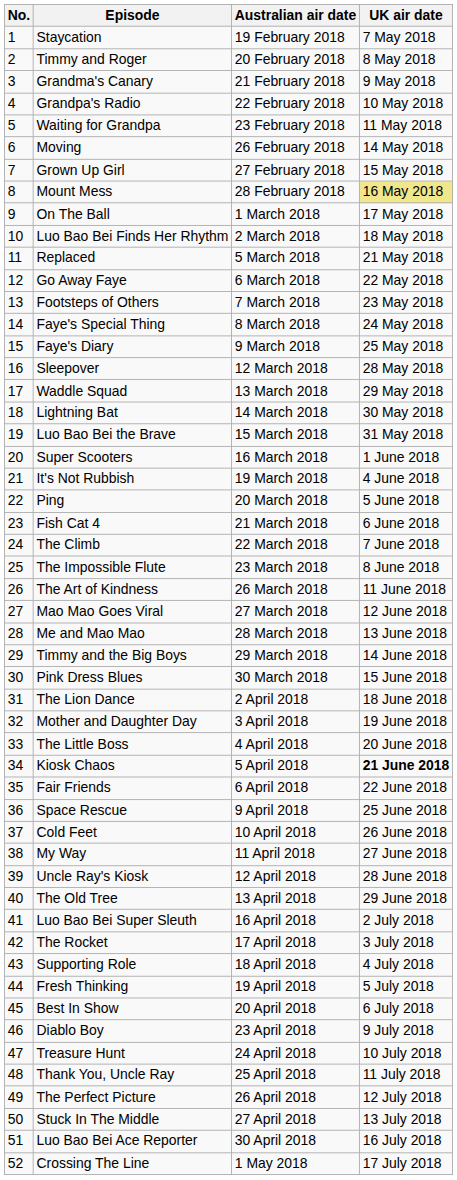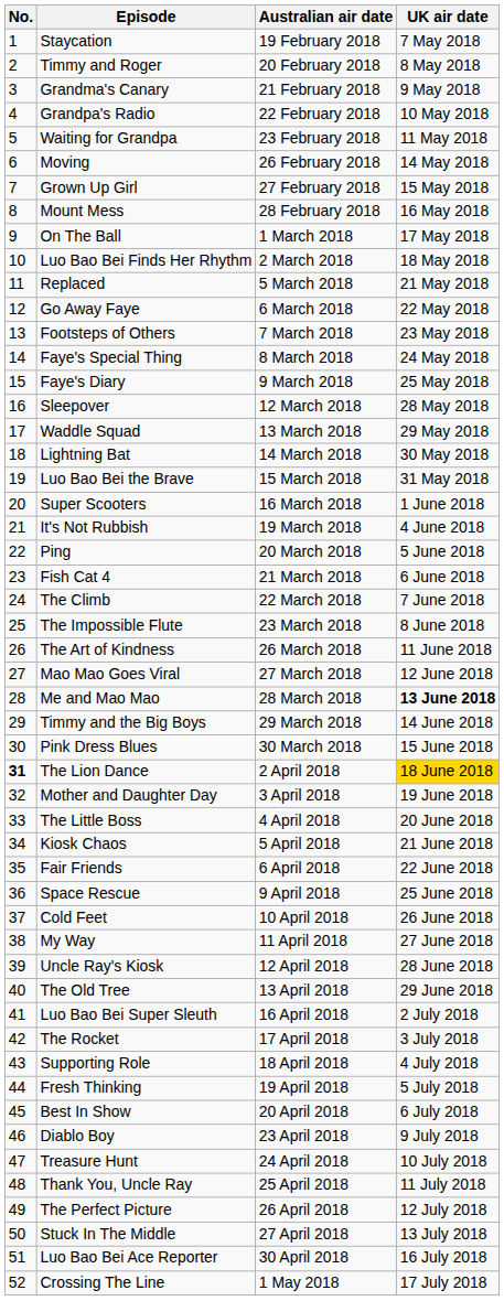Mount Mess | UK air date: khaki background -> no background
Me and Mao Mao | UK air date: normal -> bold
The Lion Dance | No.: normal -> bold
The Lion Dance | UK air date: no background -> gold background
Kiosk Chaos | UK air date: bold -> normal
